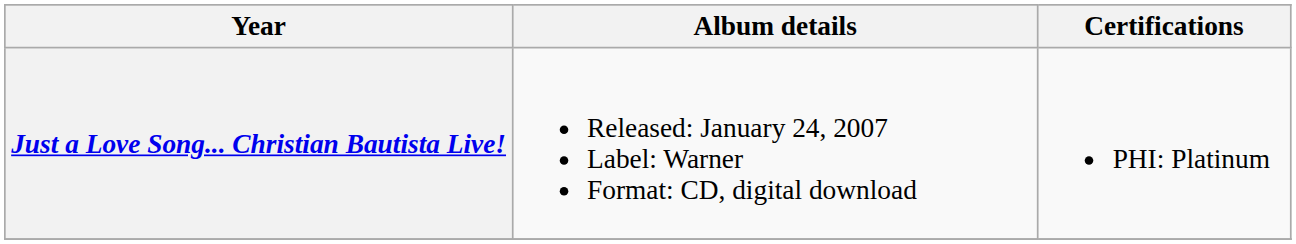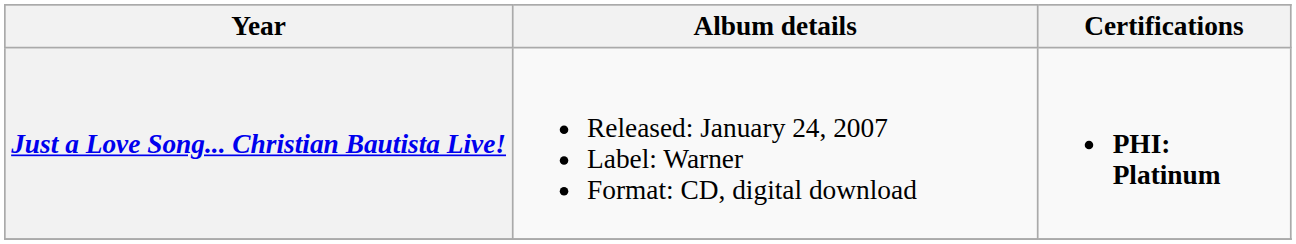Just a Love Song... Christian Bautista Live! | Certifications: normal -> bold
